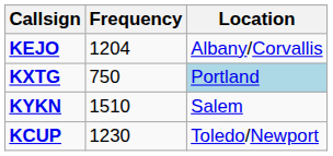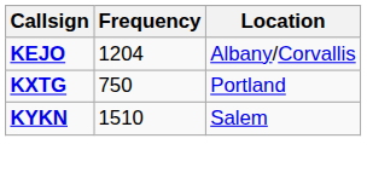KXTG | Location: lightblue background -> no background
- row: KCUP | 1230 | Toledo/Newport
